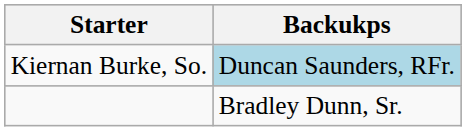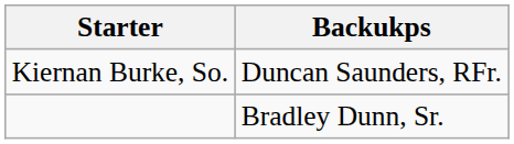Kiernan Burke, So. | Backukps: lightblue background -> no background
